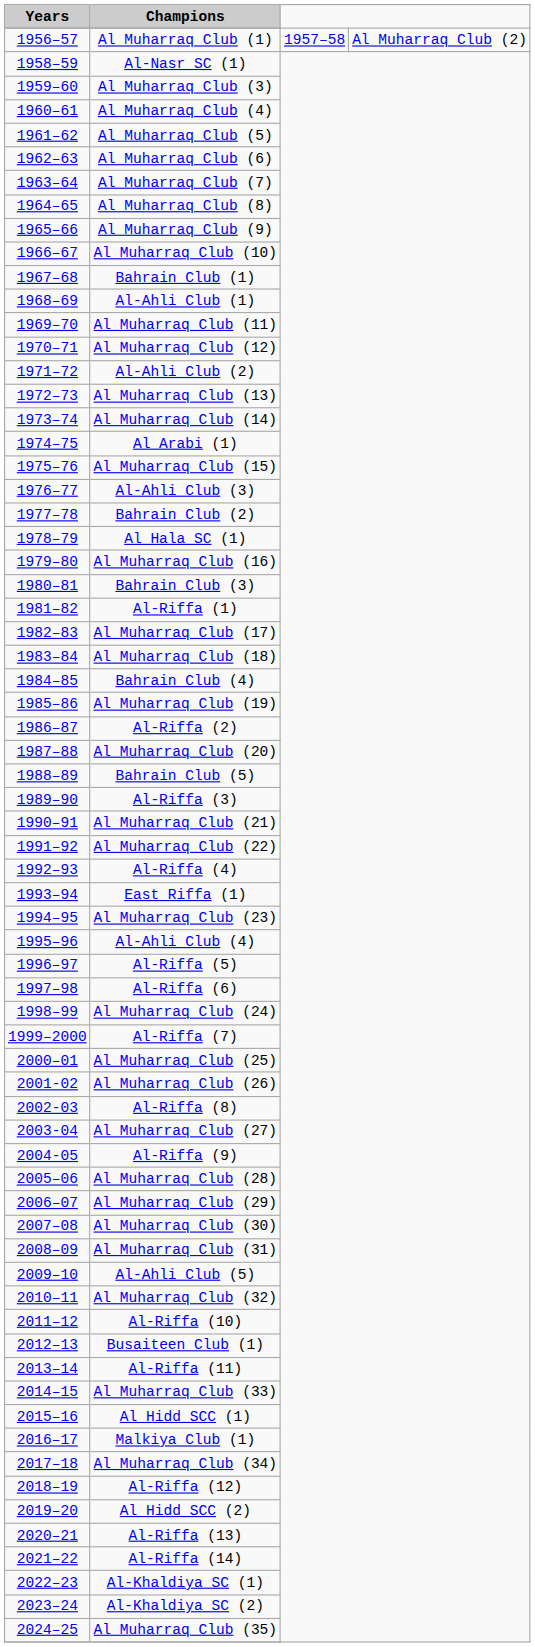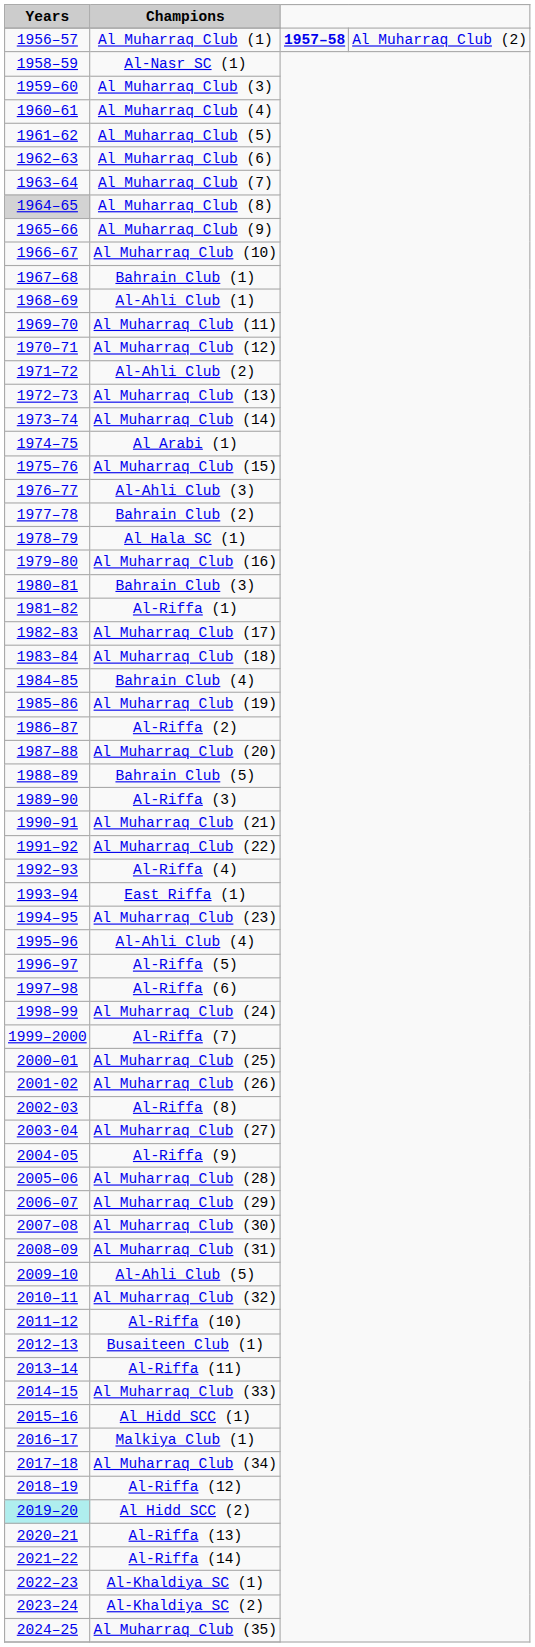Al Muharraq Club (1) | column 3: normal -> bold
Al Muharraq Club (8) | Years: no background -> lightgrey background
Al Hidd SCC (2) | Years: no background -> paleturquoise background
